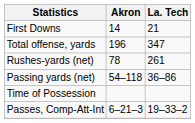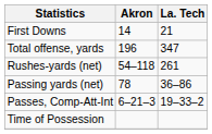Rushes-yards (net) | Akron: 78 -> 54–118
Passing yards (net) | Akron: 54–118 -> 78
rows swapped: Passes, Comp-Att-Int <-> Time of Possession
